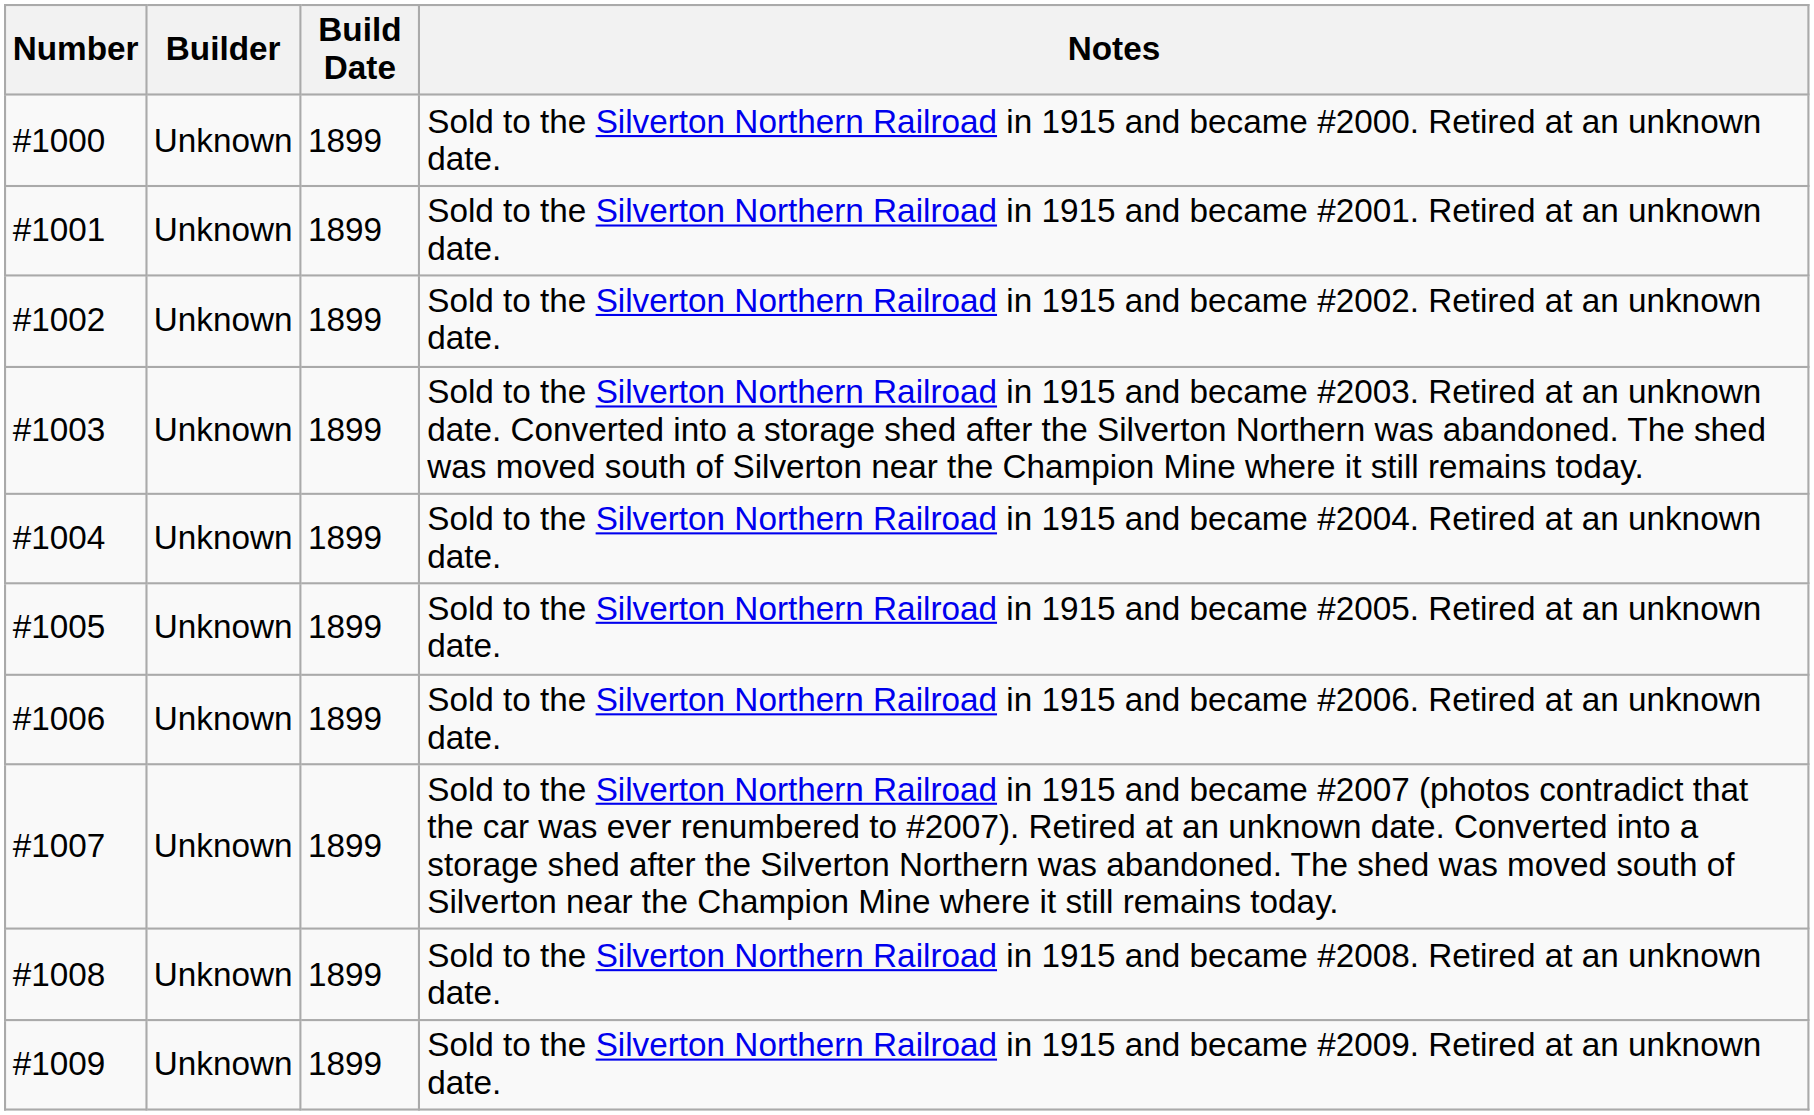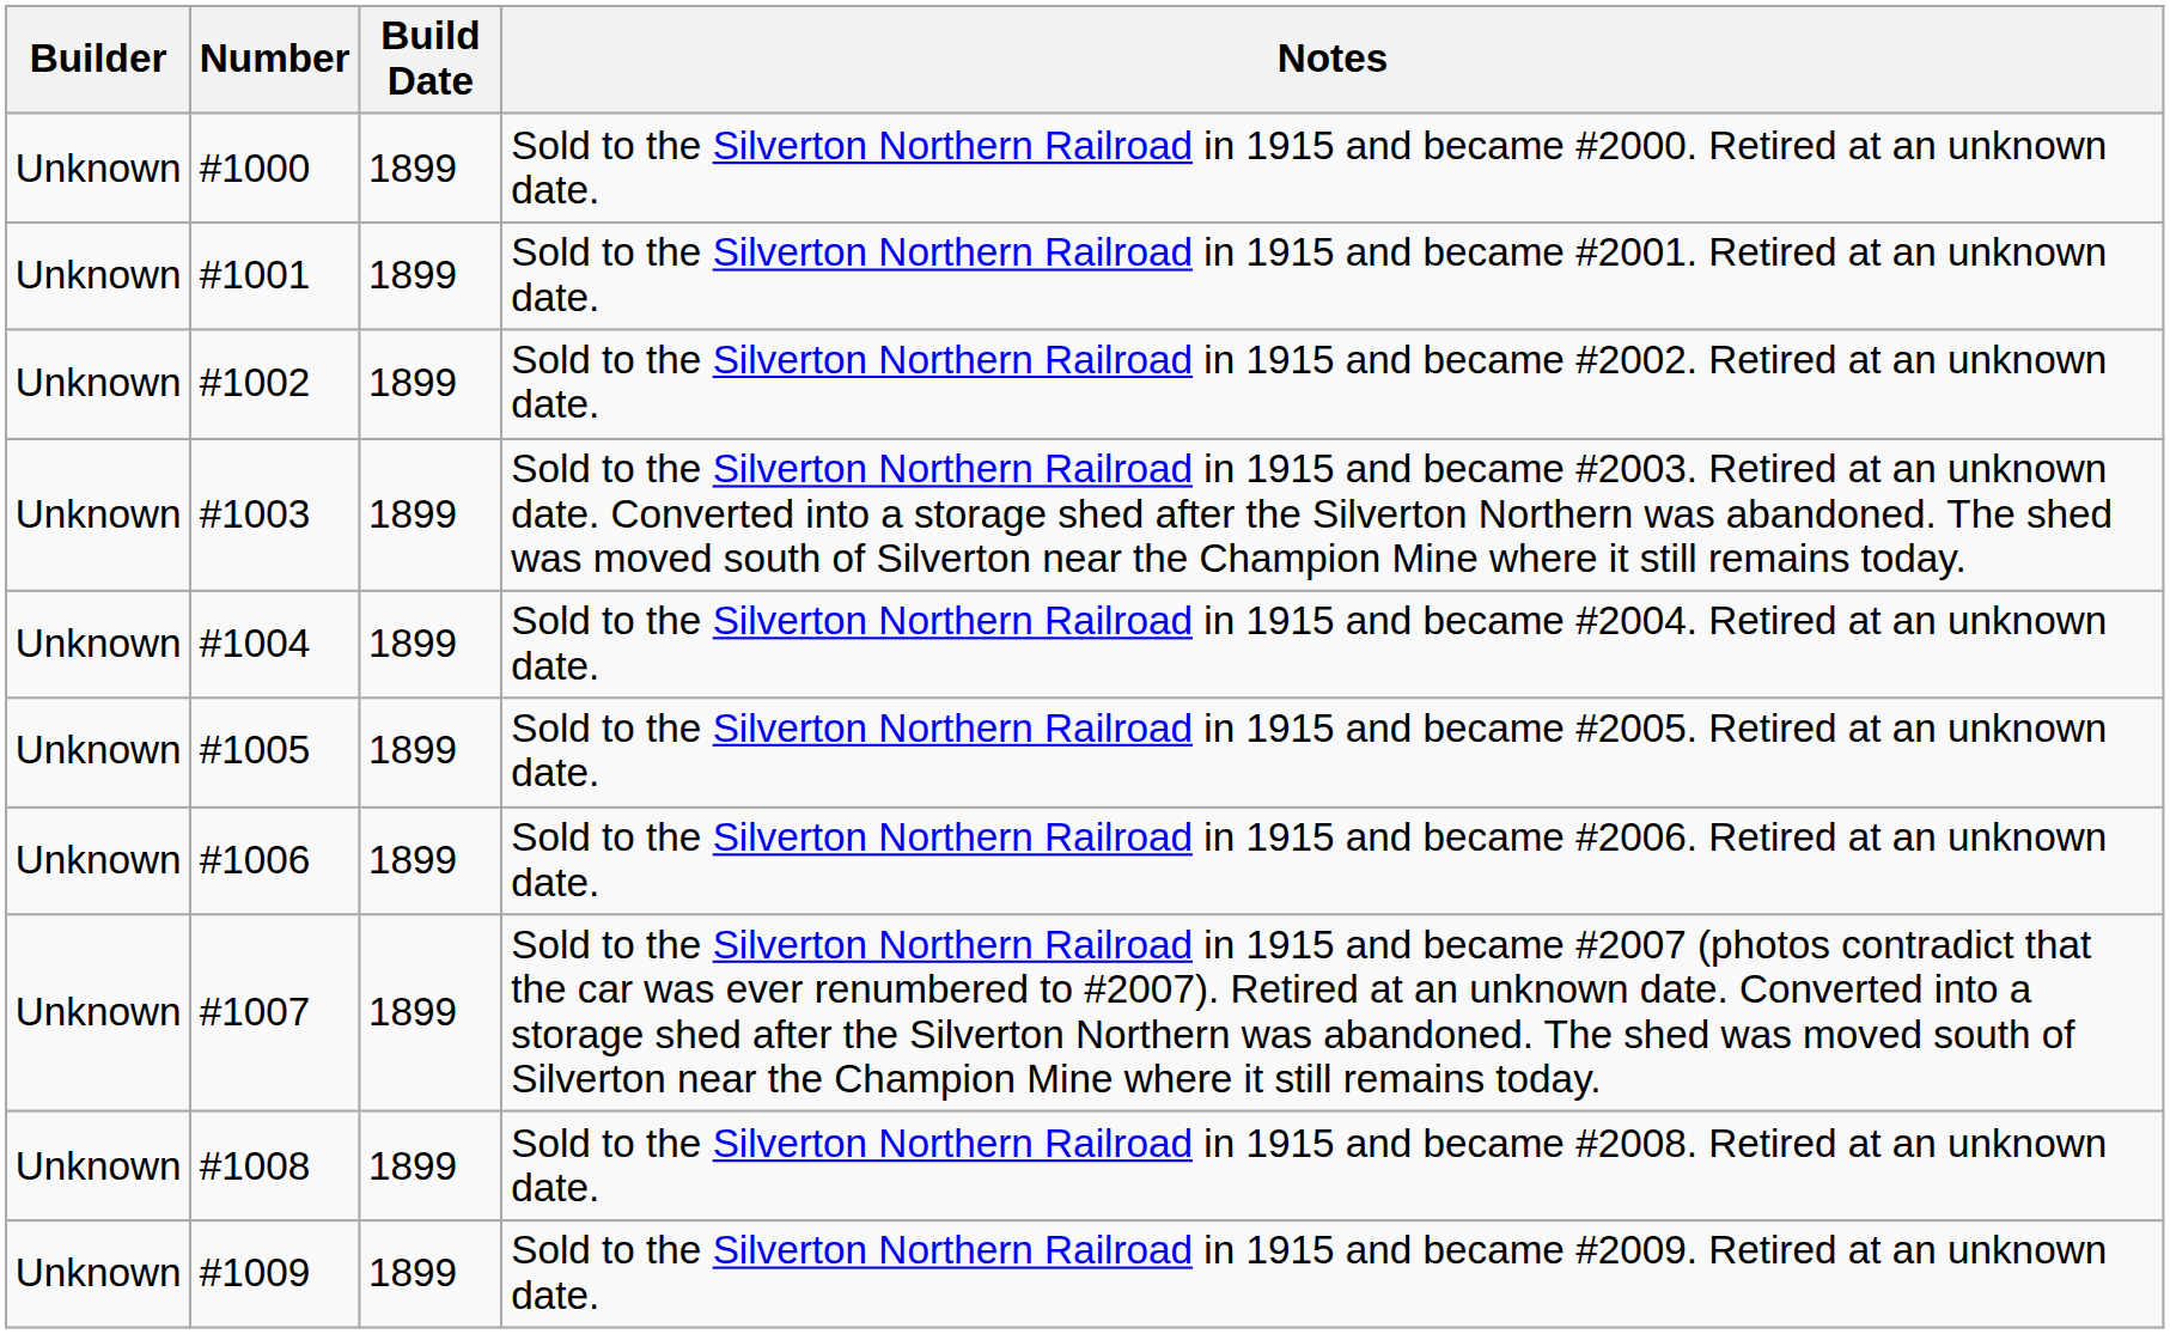columns swapped: Number <-> Builder
